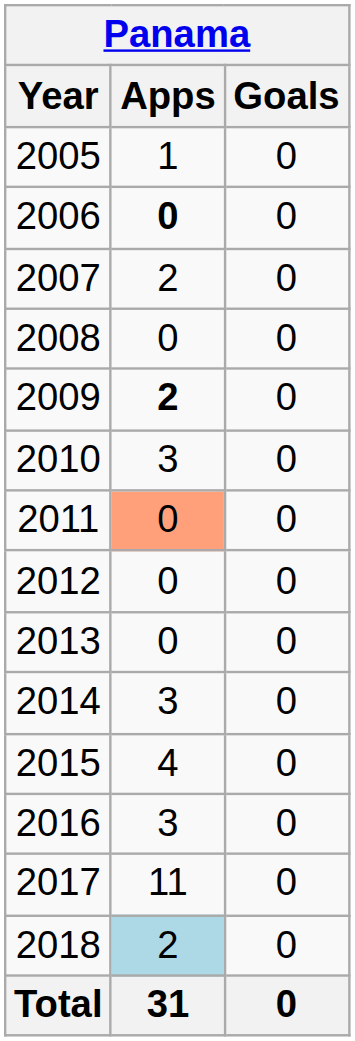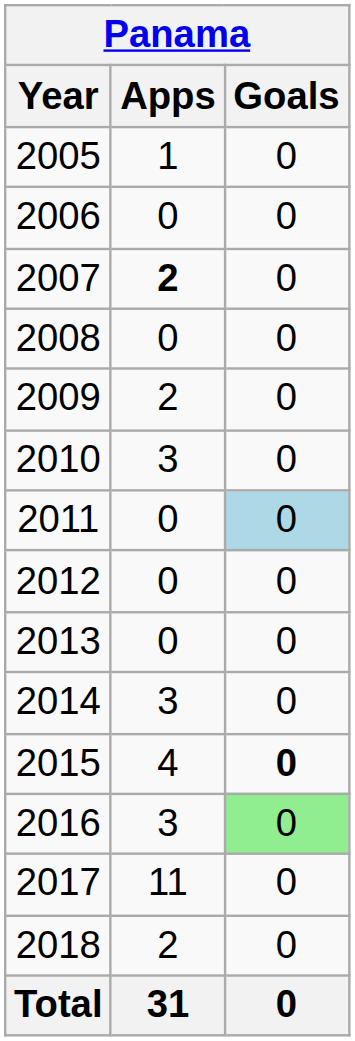2006 | Apps: bold -> normal
2007 | Apps: normal -> bold
2009 | Apps: bold -> normal
2011 | Apps: lightsalmon background -> no background
2011 | Goals: no background -> lightblue background
2015 | Goals: normal -> bold
2016 | Goals: no background -> lightgreen background
2018 | Apps: lightblue background -> no background
